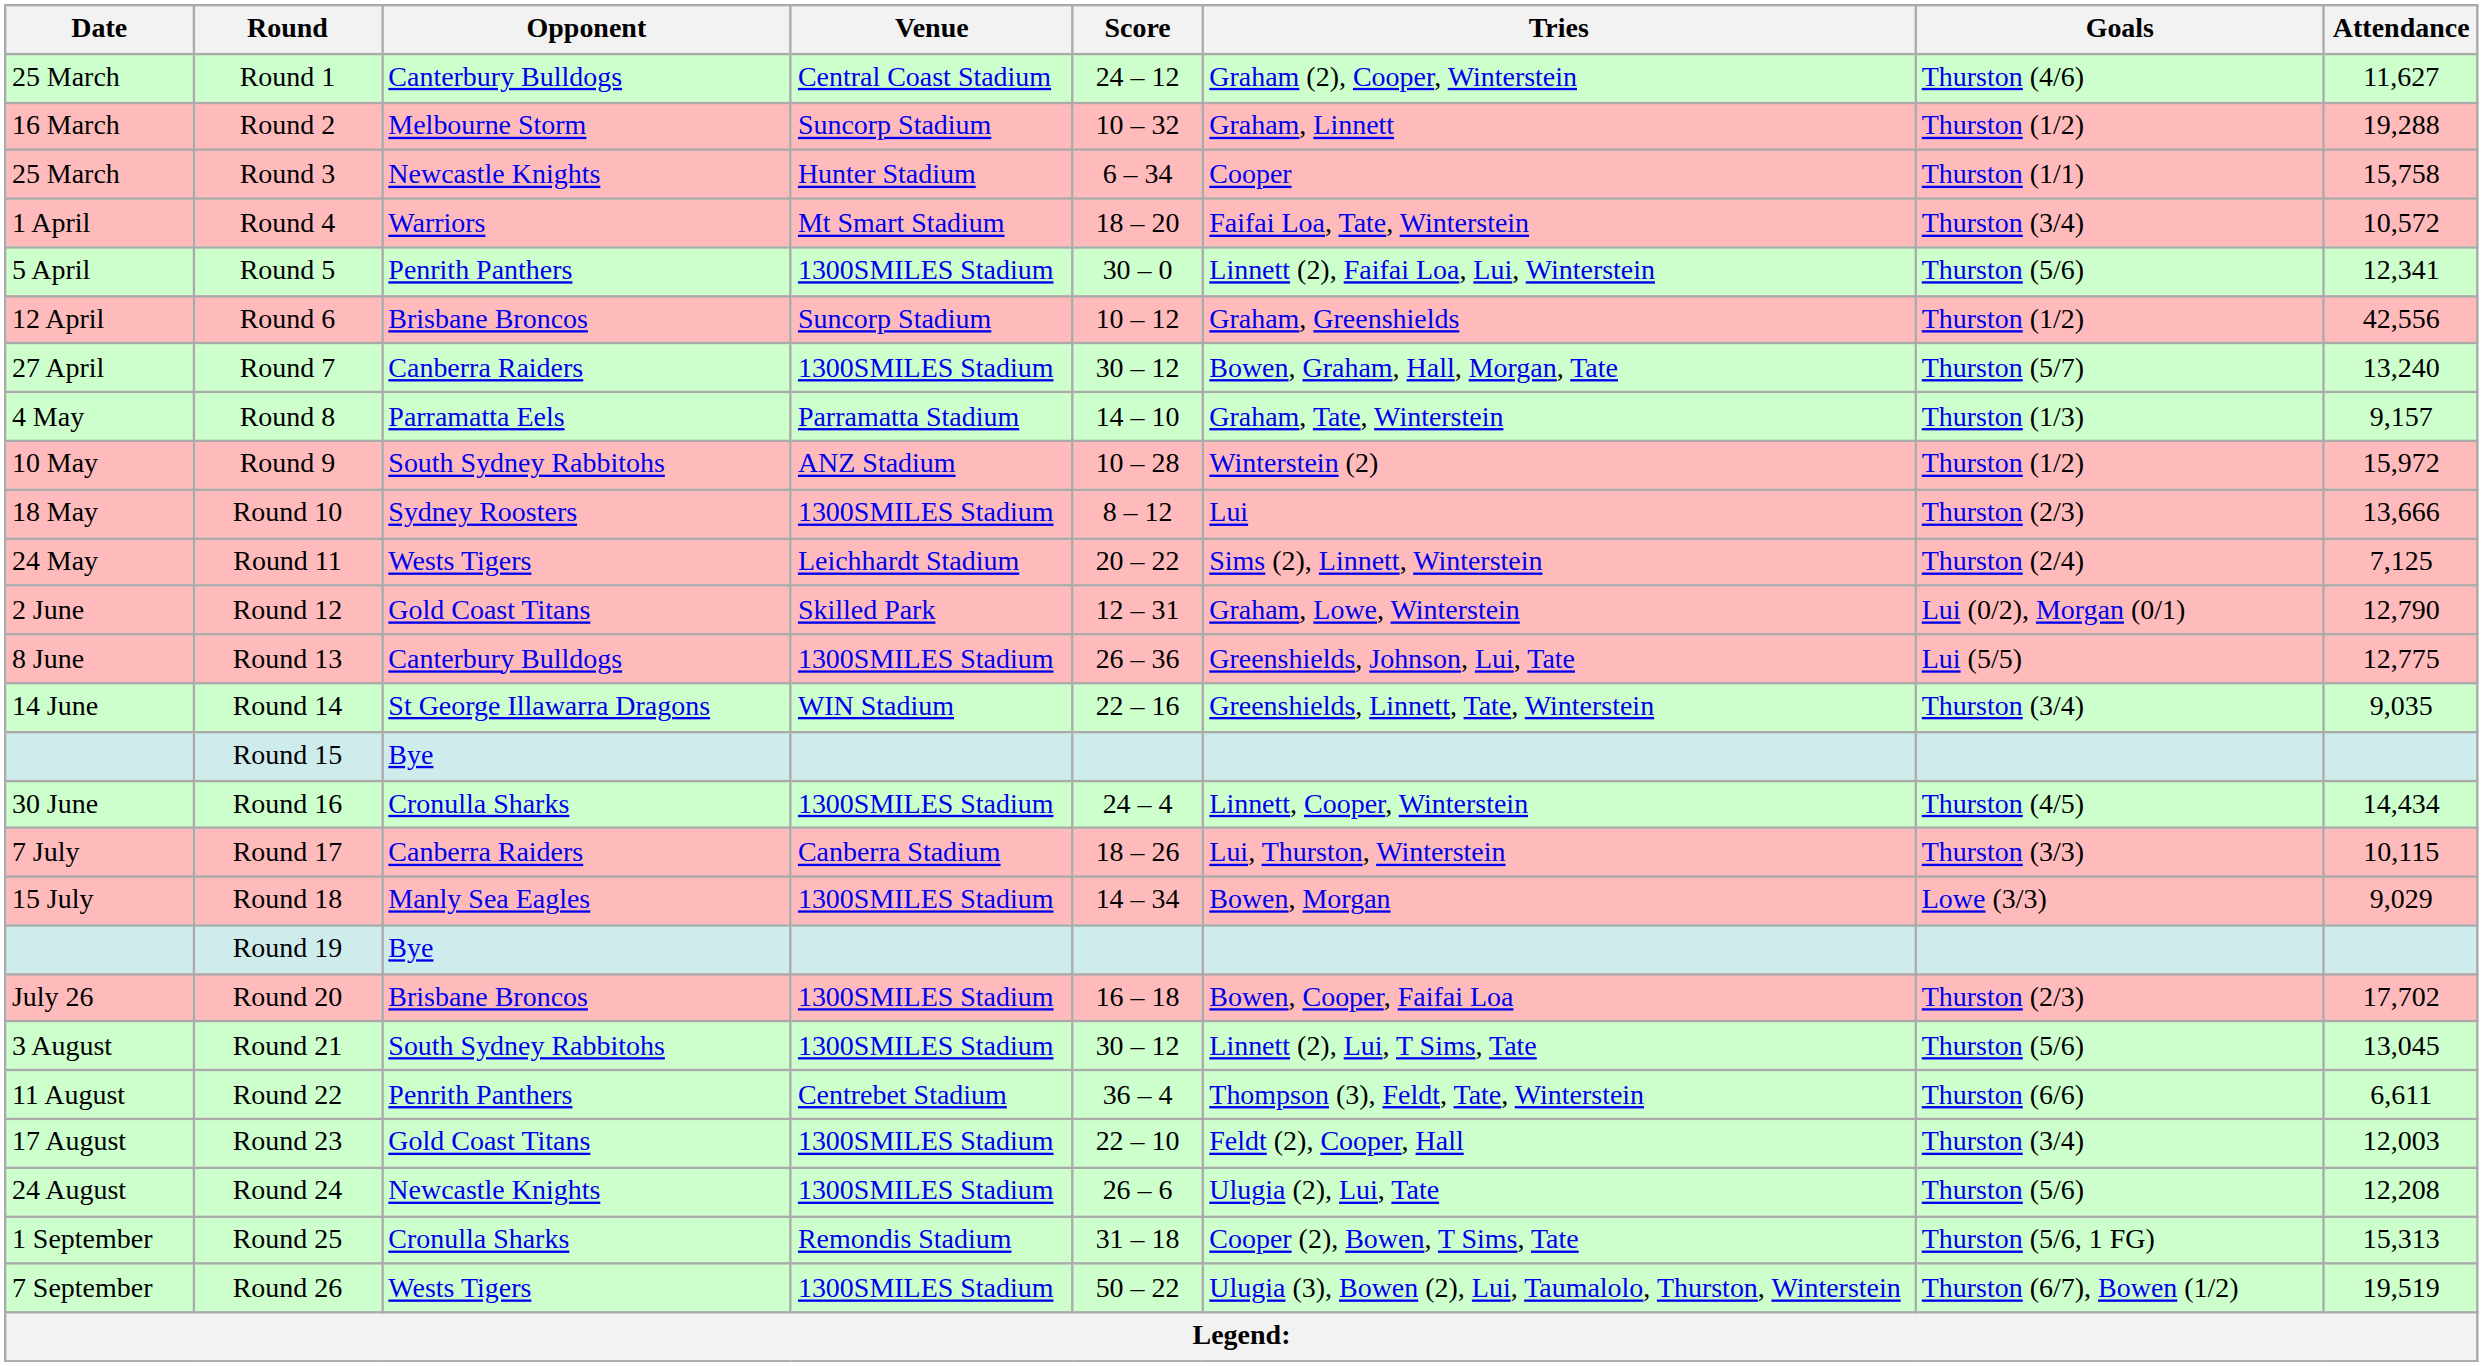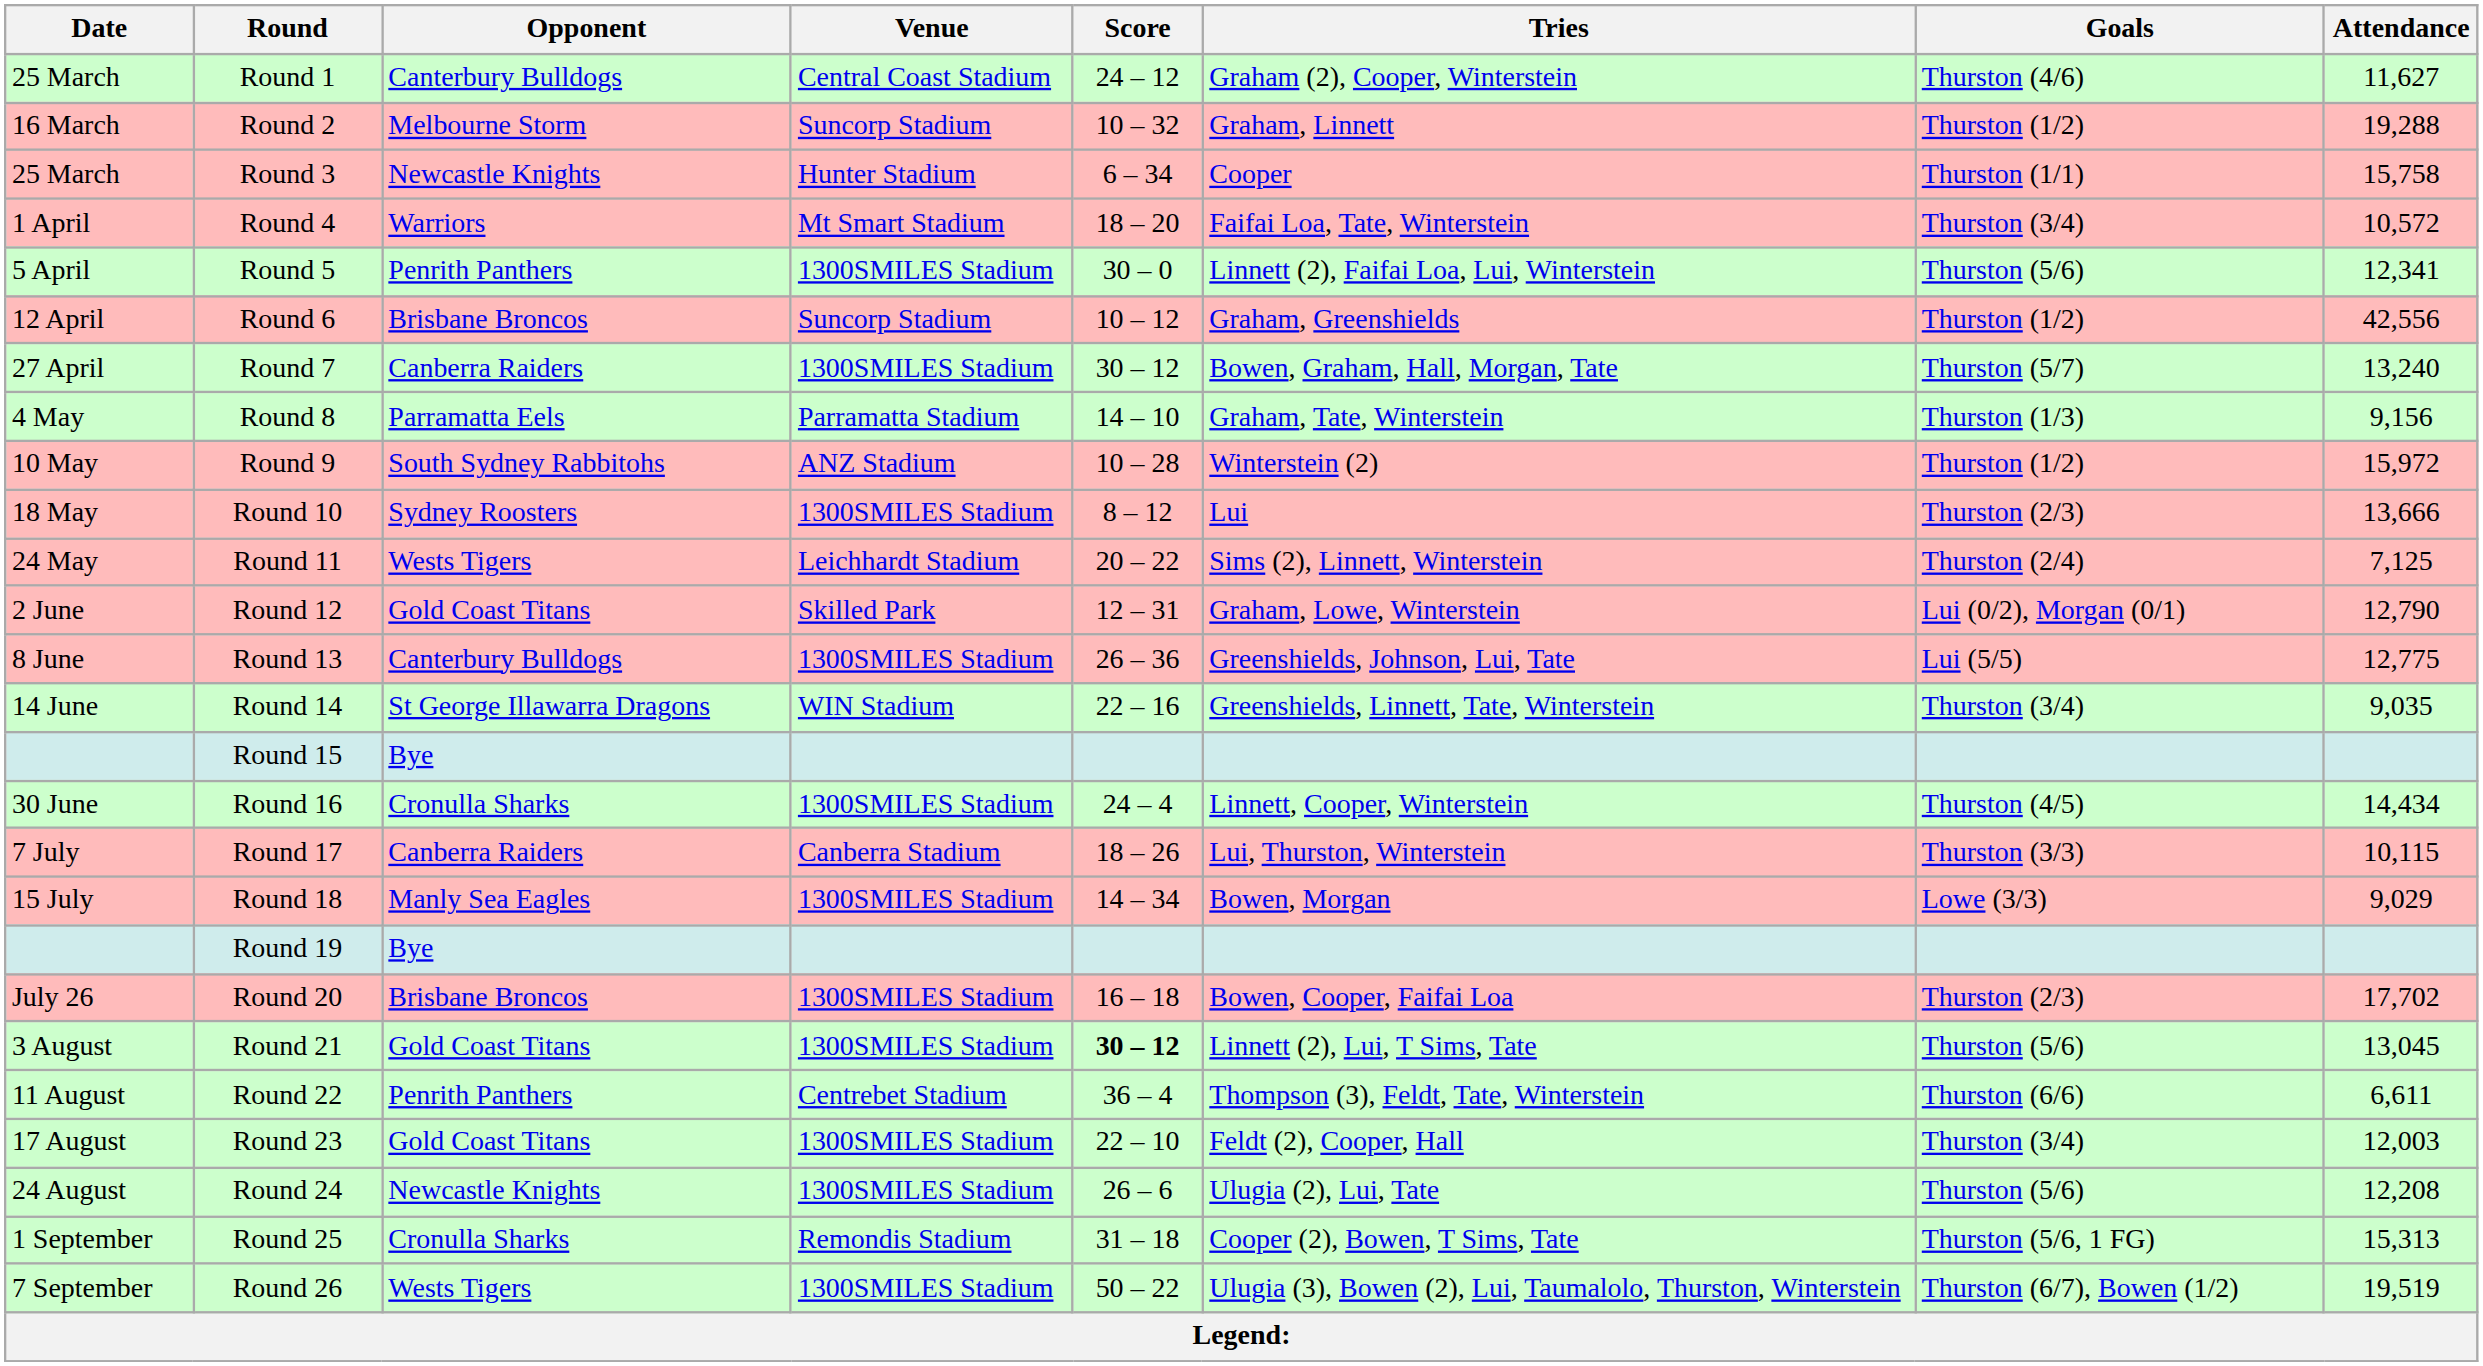Round 8 | Attendance: 9,157 -> 9,156
Round 21 | Opponent: South Sydney Rabbitohs -> Gold Coast Titans
Round 21 | Score: normal -> bold
